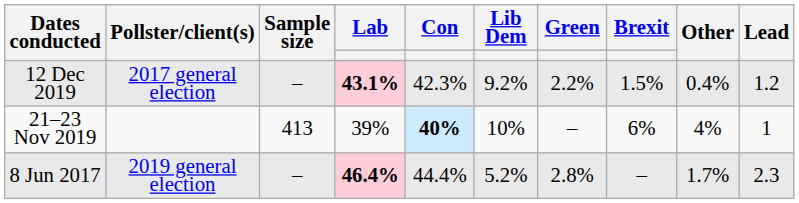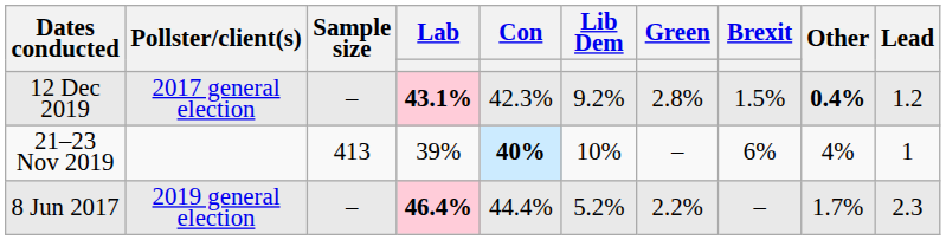12 Dec 2019 | Green: 2.2% -> 2.8%
12 Dec 2019 | Other: normal -> bold
8 Jun 2017 | Green: 2.8% -> 2.2%
